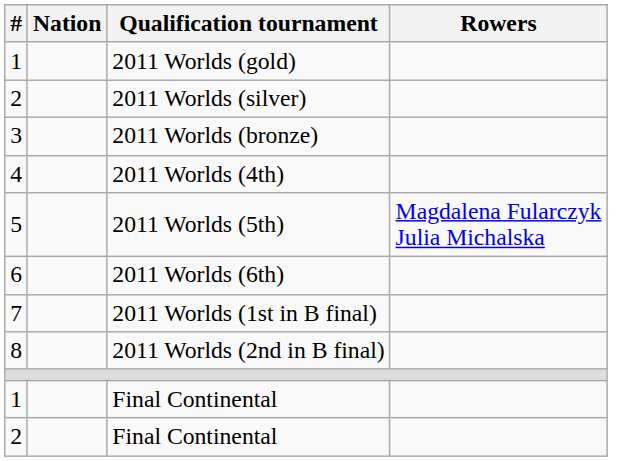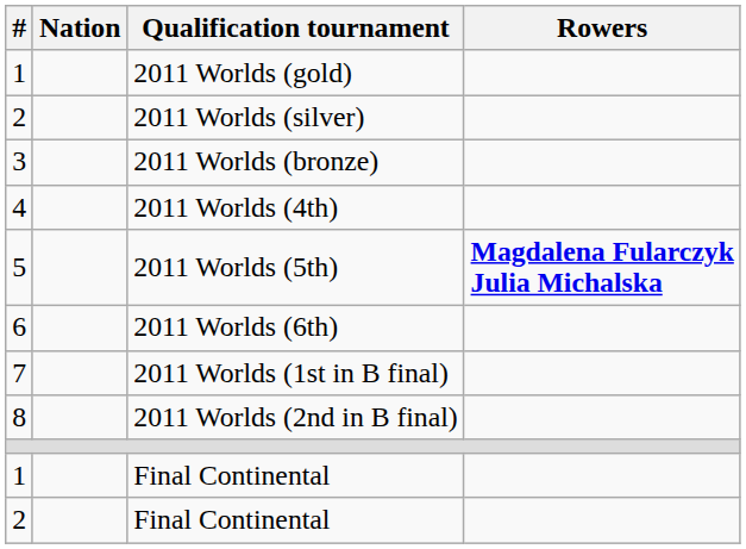2011 Worlds (5th) | Rowers: normal -> bold
